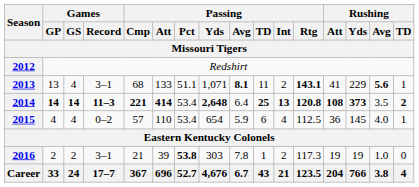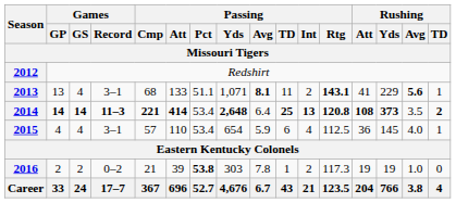2015 | Games / Record / Missouri Tigers: 0–2 -> 3–1
2016 | Games / Record / Missouri Tigers: 3–1 -> 0–2
